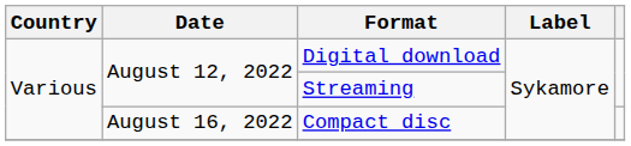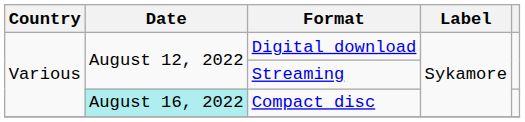Compact disc | Date: no background -> paleturquoise background
